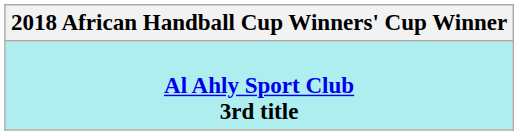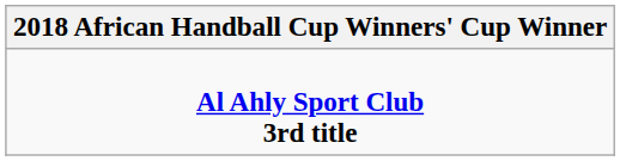row 2 | column 1: paleturquoise background -> no background
